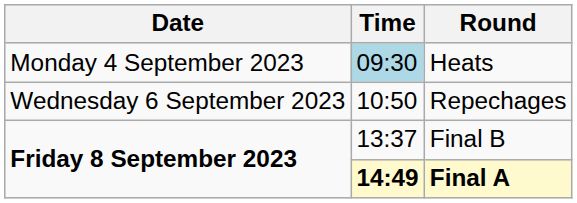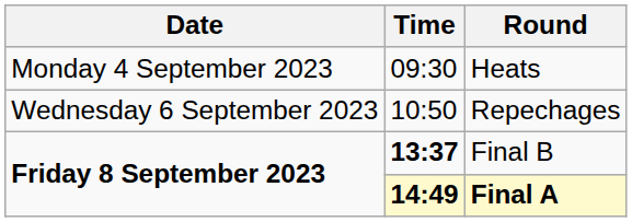Heats | Time: lightblue background -> no background
Final B | Time: normal -> bold
